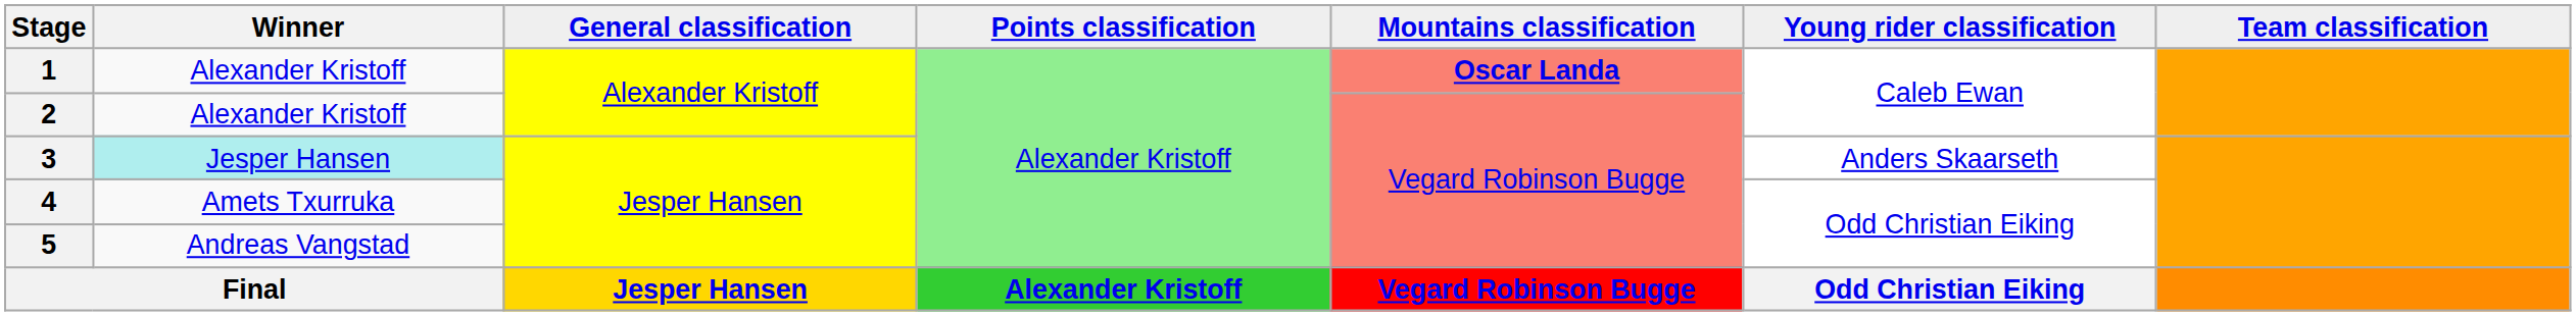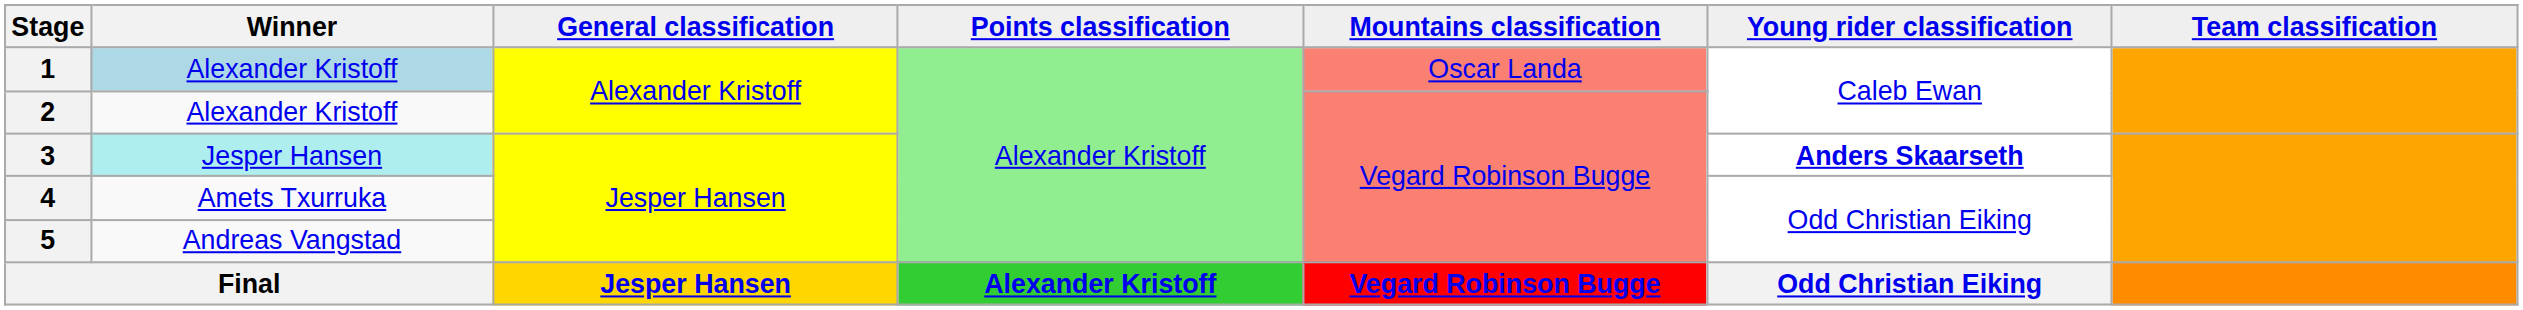1 | Winner: no background -> lightblue background
1 | Mountains classification: bold -> normal
3 | Young rider classification: normal -> bold
